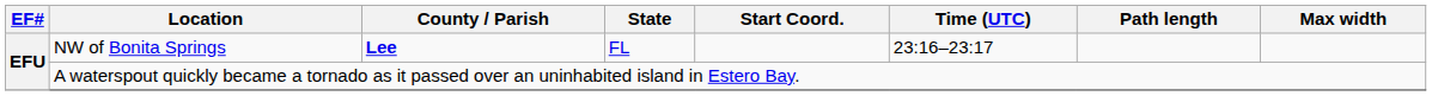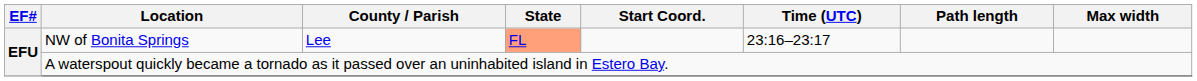NW of Bonita Springs | County / Parish: bold -> normal
NW of Bonita Springs | State: no background -> lightsalmon background
